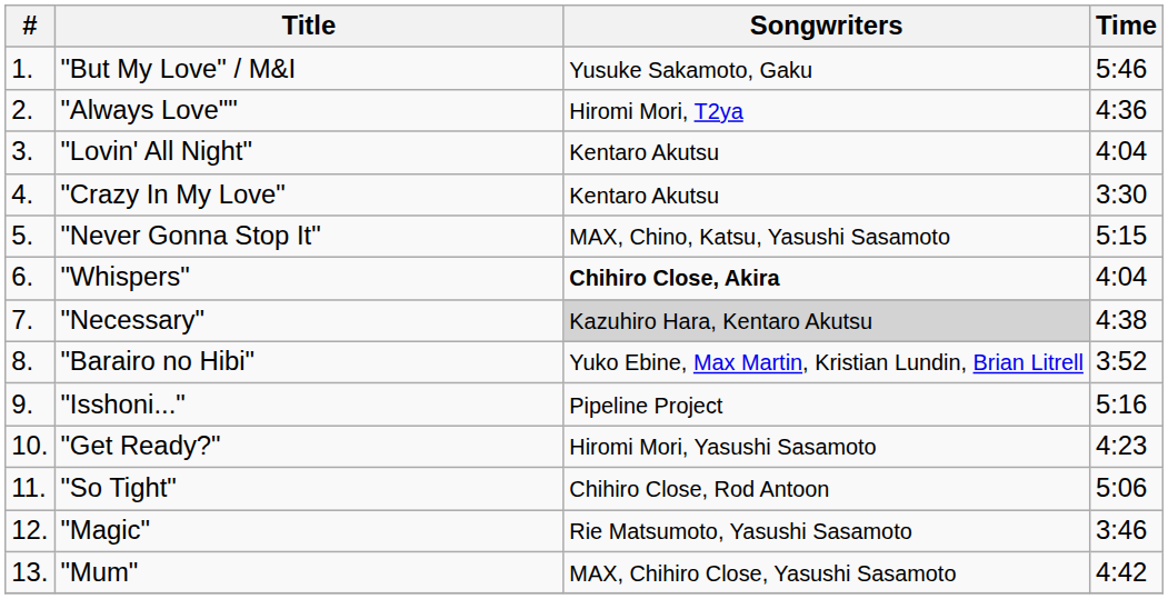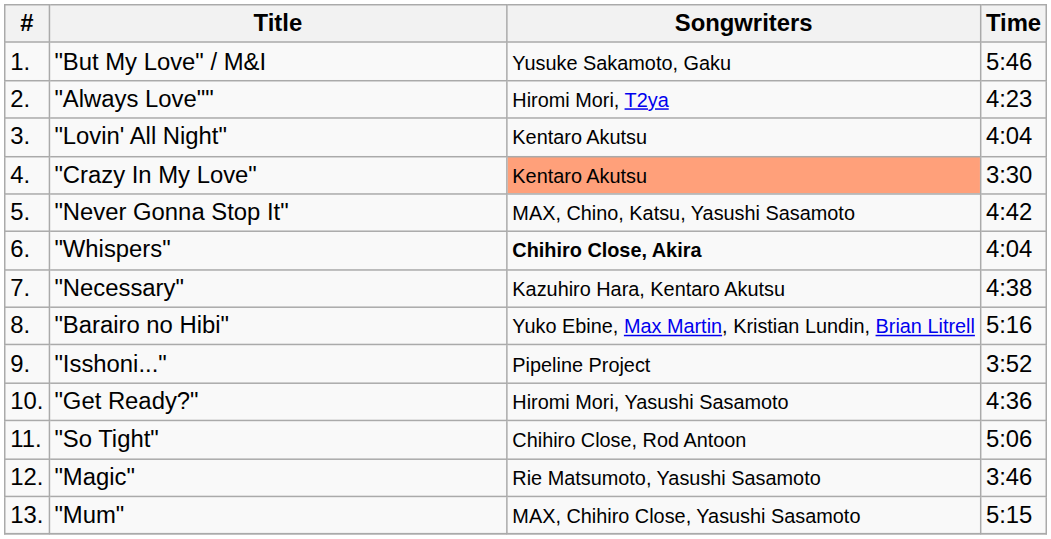"Always Love"" | Time: 4:36 -> 4:23
"Crazy In My Love" | Songwriters: no background -> lightsalmon background
"Never Gonna Stop It" | Time: 5:15 -> 4:42
"Necessary" | Songwriters: lightgrey background -> no background
"Barairo no Hibi" | Time: 3:52 -> 5:16
"Isshoni..." | Time: 5:16 -> 3:52
"Get Ready?" | Time: 4:23 -> 4:36
"Mum" | Time: 4:42 -> 5:15
